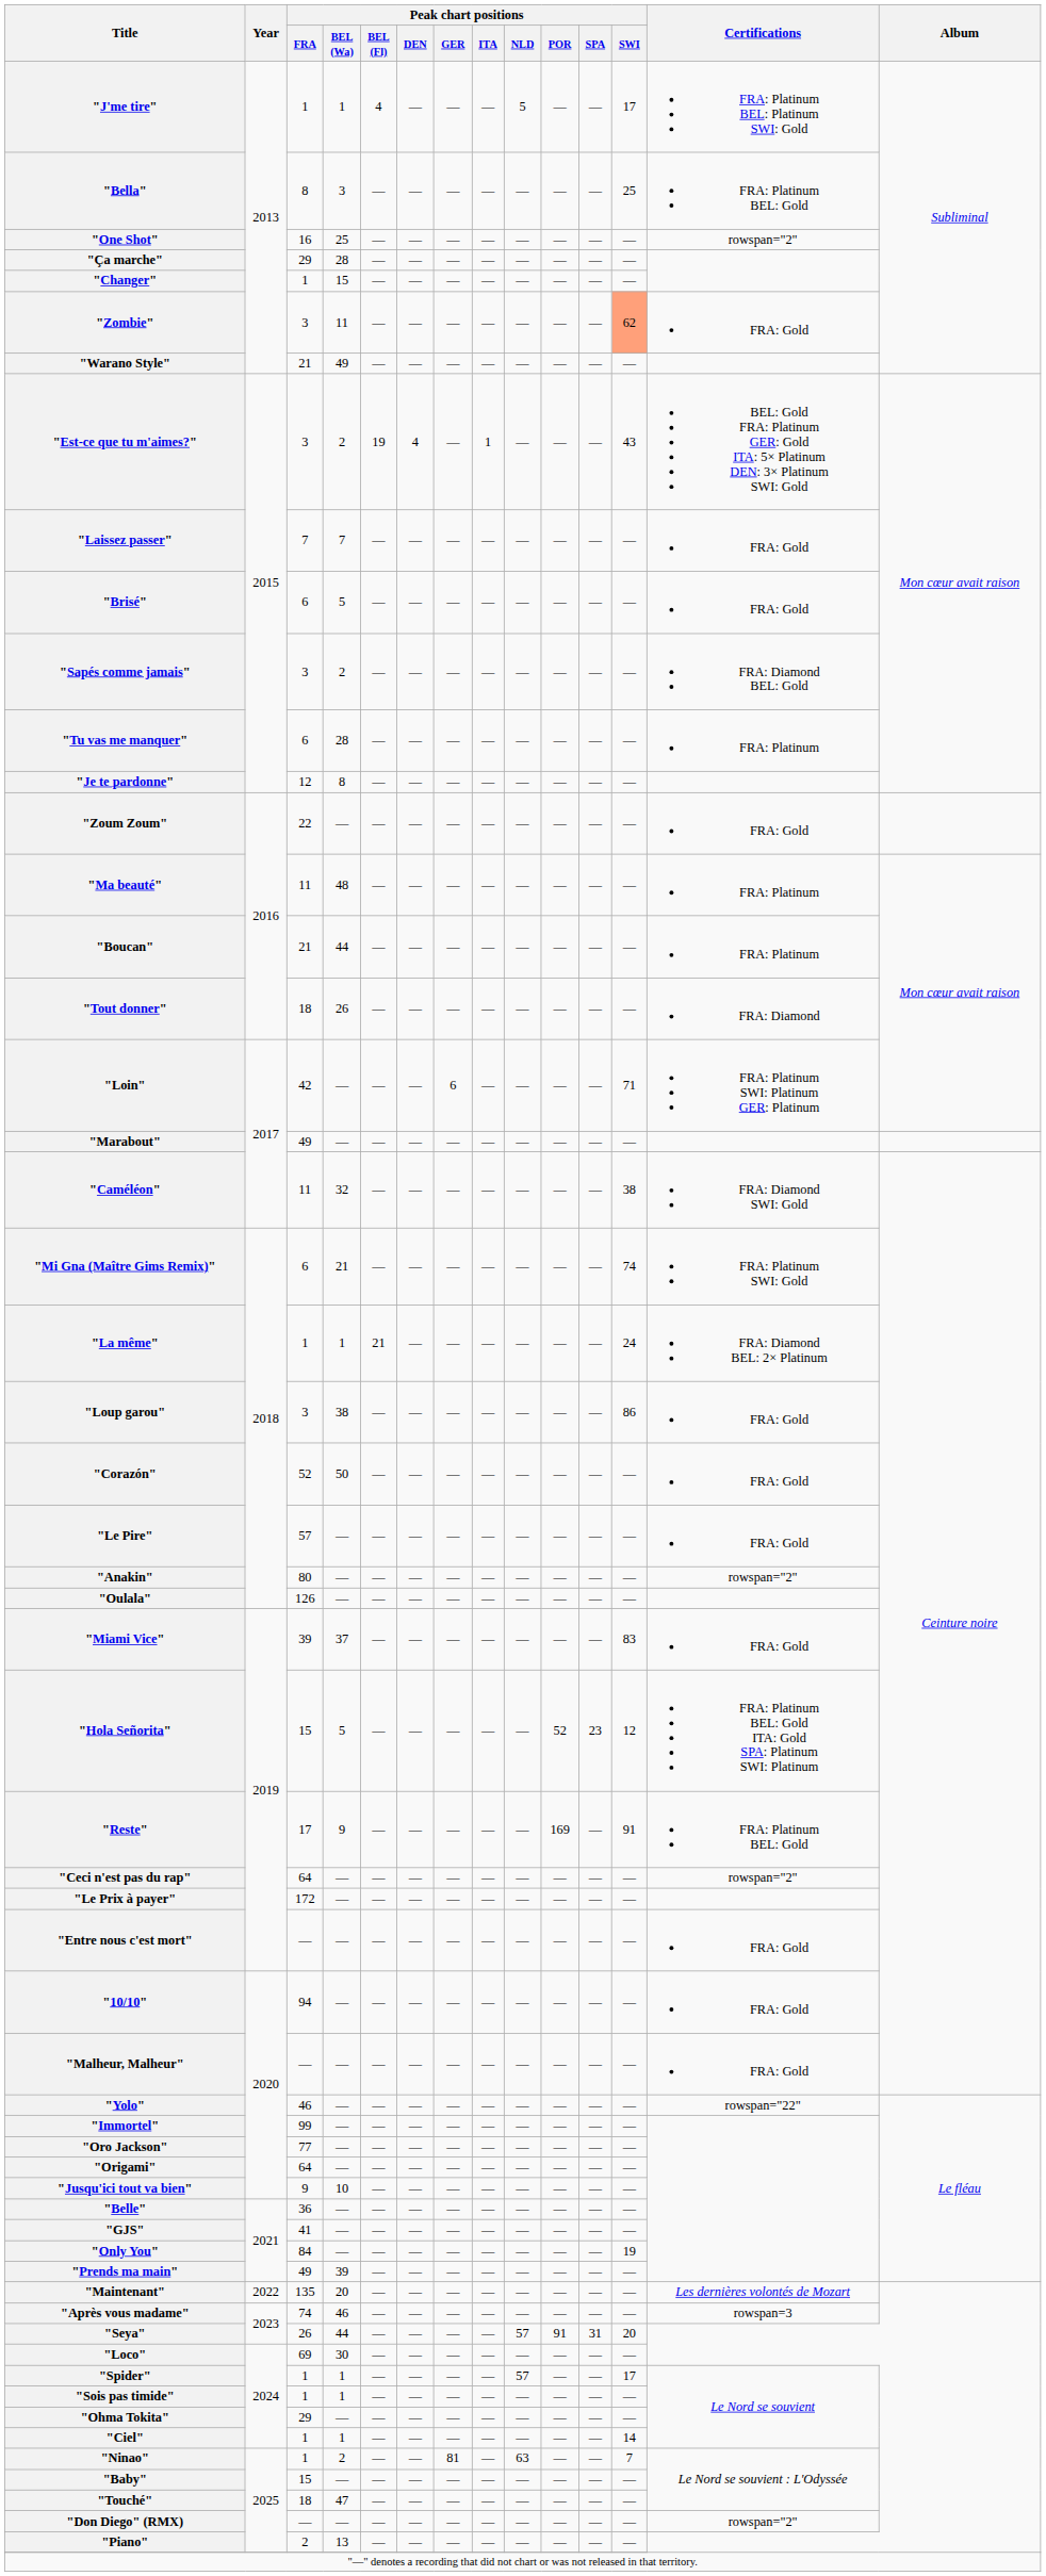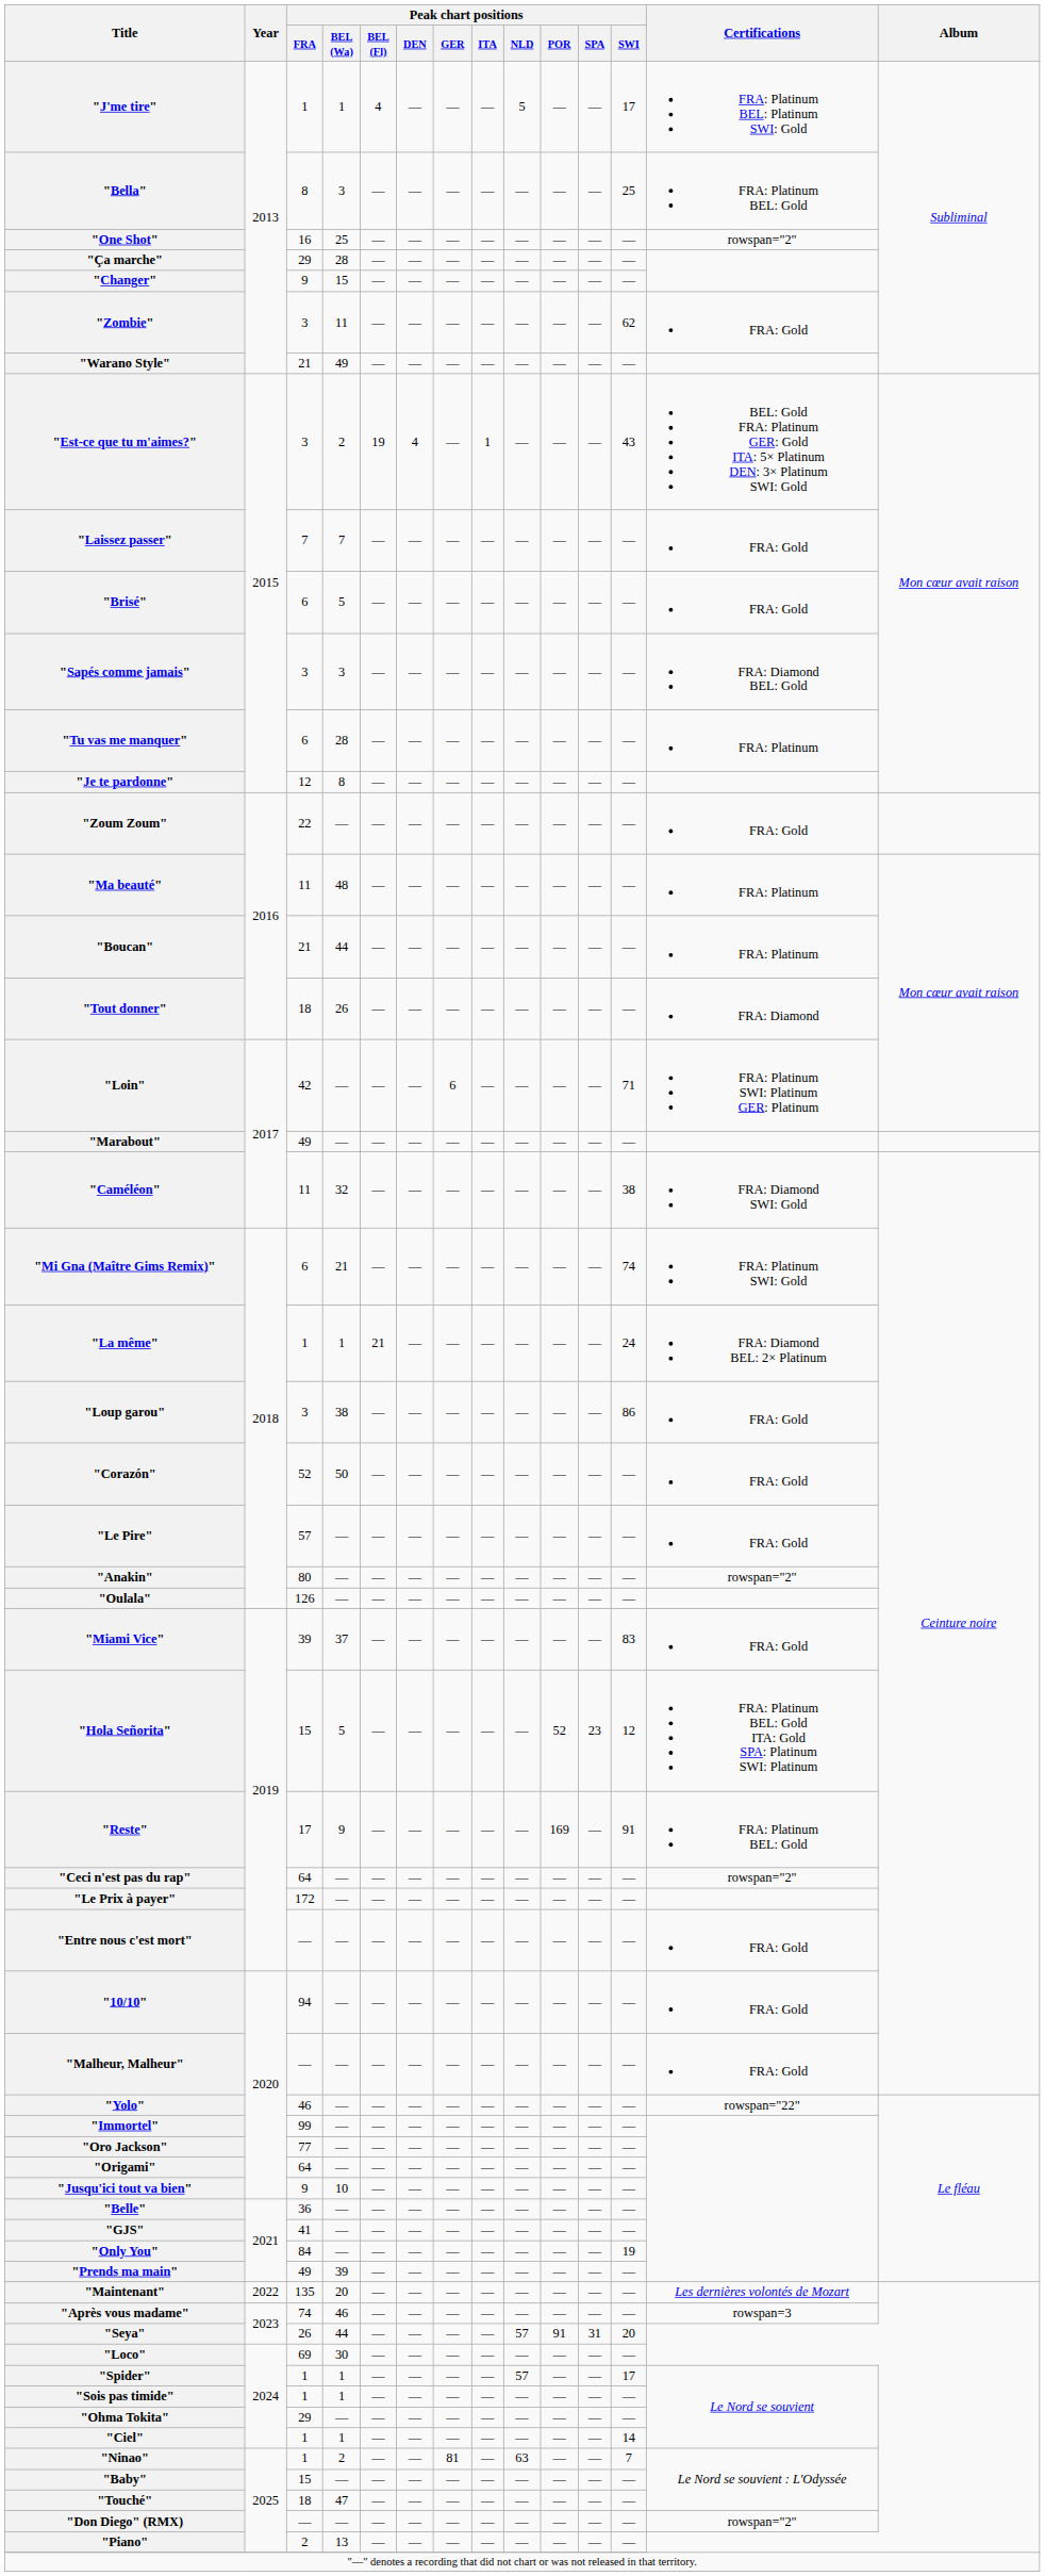"Changer" | Peak chart positions / FRA: 1 -> 9
"Zombie" | Peak chart positions / SWI: lightsalmon background -> no background
"Sapés comme jamais" | Peak chart positions / BEL (Wa): 2 -> 3
